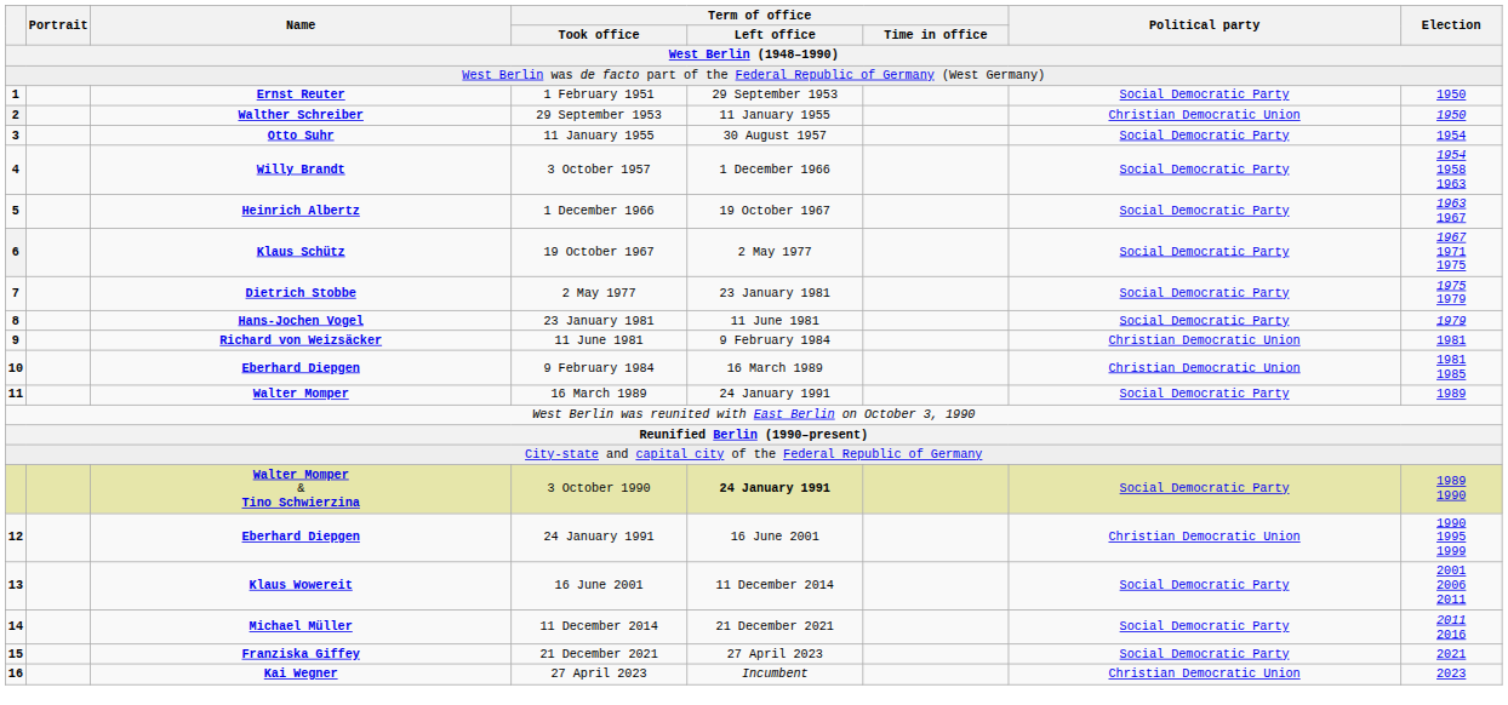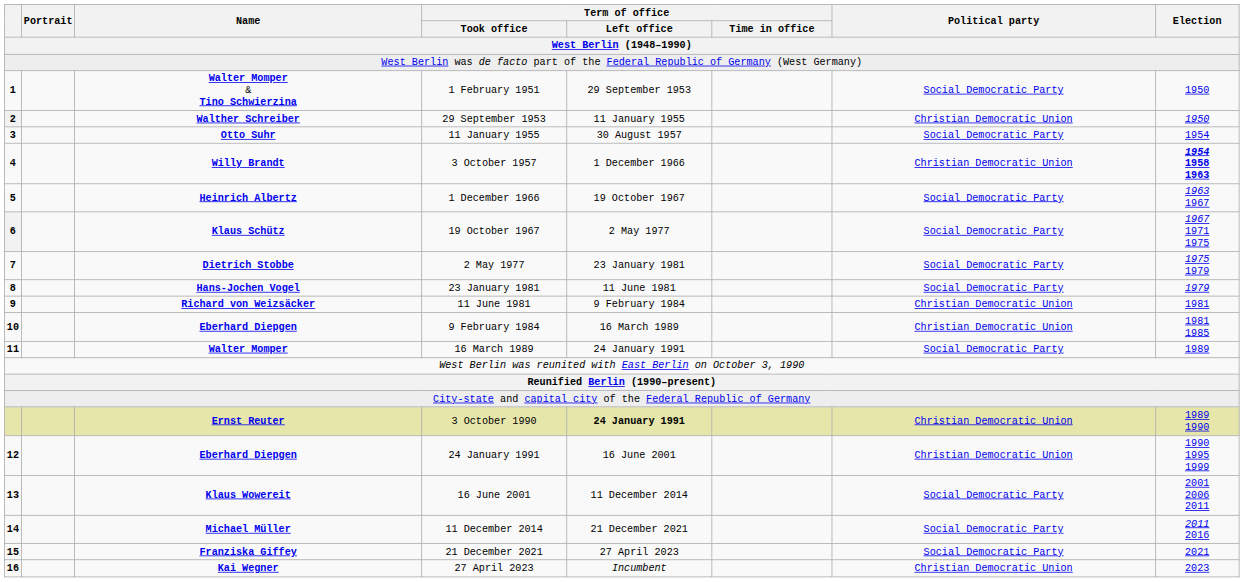1 February 1951 | Name: Ernst Reuter -> Walter Momper & Tino Schwierzina
3 October 1957 | Political party: Social Democratic Party -> Christian Democratic Union
3 October 1957 | Election: normal -> bold
3 October 1990 | Name: Walter Momper & Tino Schwierzina -> Ernst Reuter
3 October 1990 | Political party: Social Democratic Party -> Christian Democratic Union
